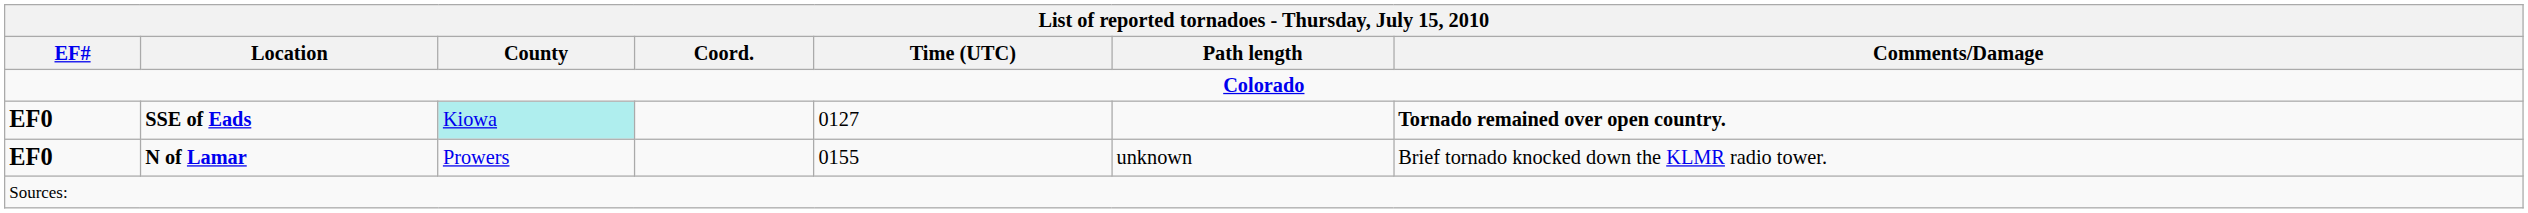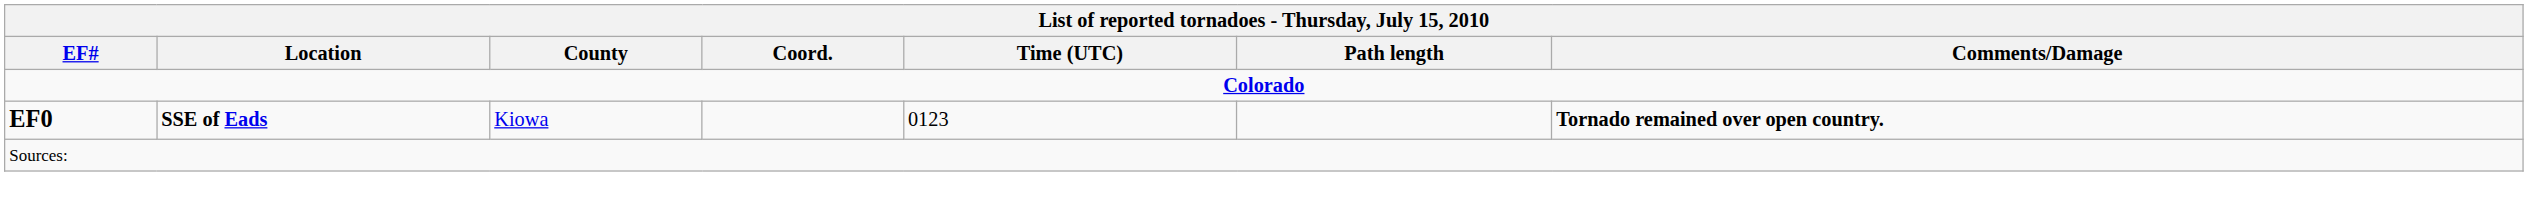SSE of Eads | County: paleturquoise background -> no background
SSE of Eads | Time (UTC): 0127 -> 0123
- row: EF0 | N of Lamar | Prowers | 0155 | unknown | Brief tornado knocked down the KLMR radio tower.
